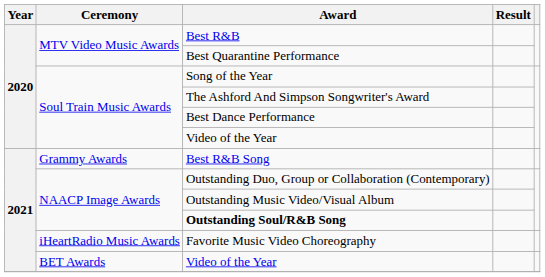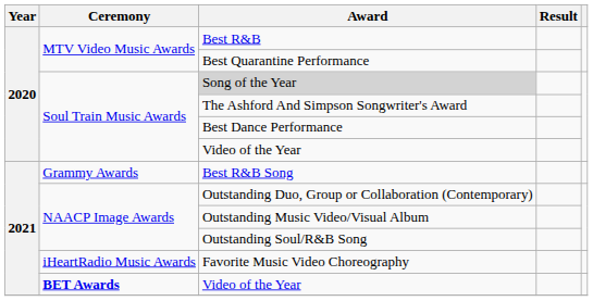Song of the Year | Award: no background -> lightgrey background
Outstanding Soul/R&B Song | Award: bold -> normal
BET Awards / Video of the Year | Ceremony: normal -> bold
